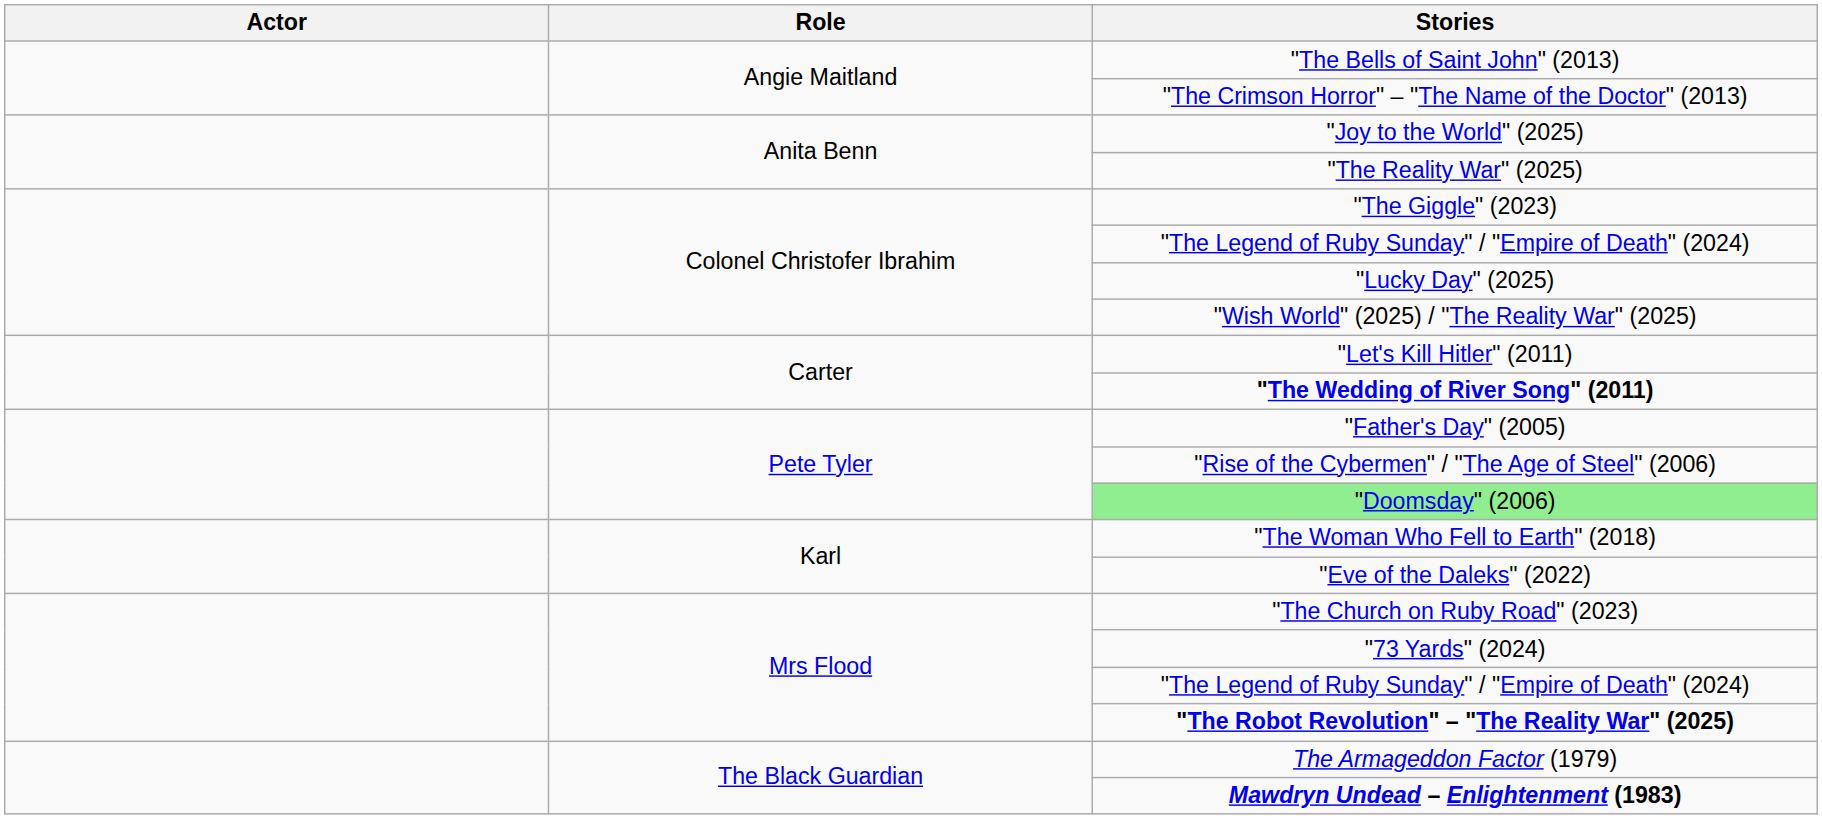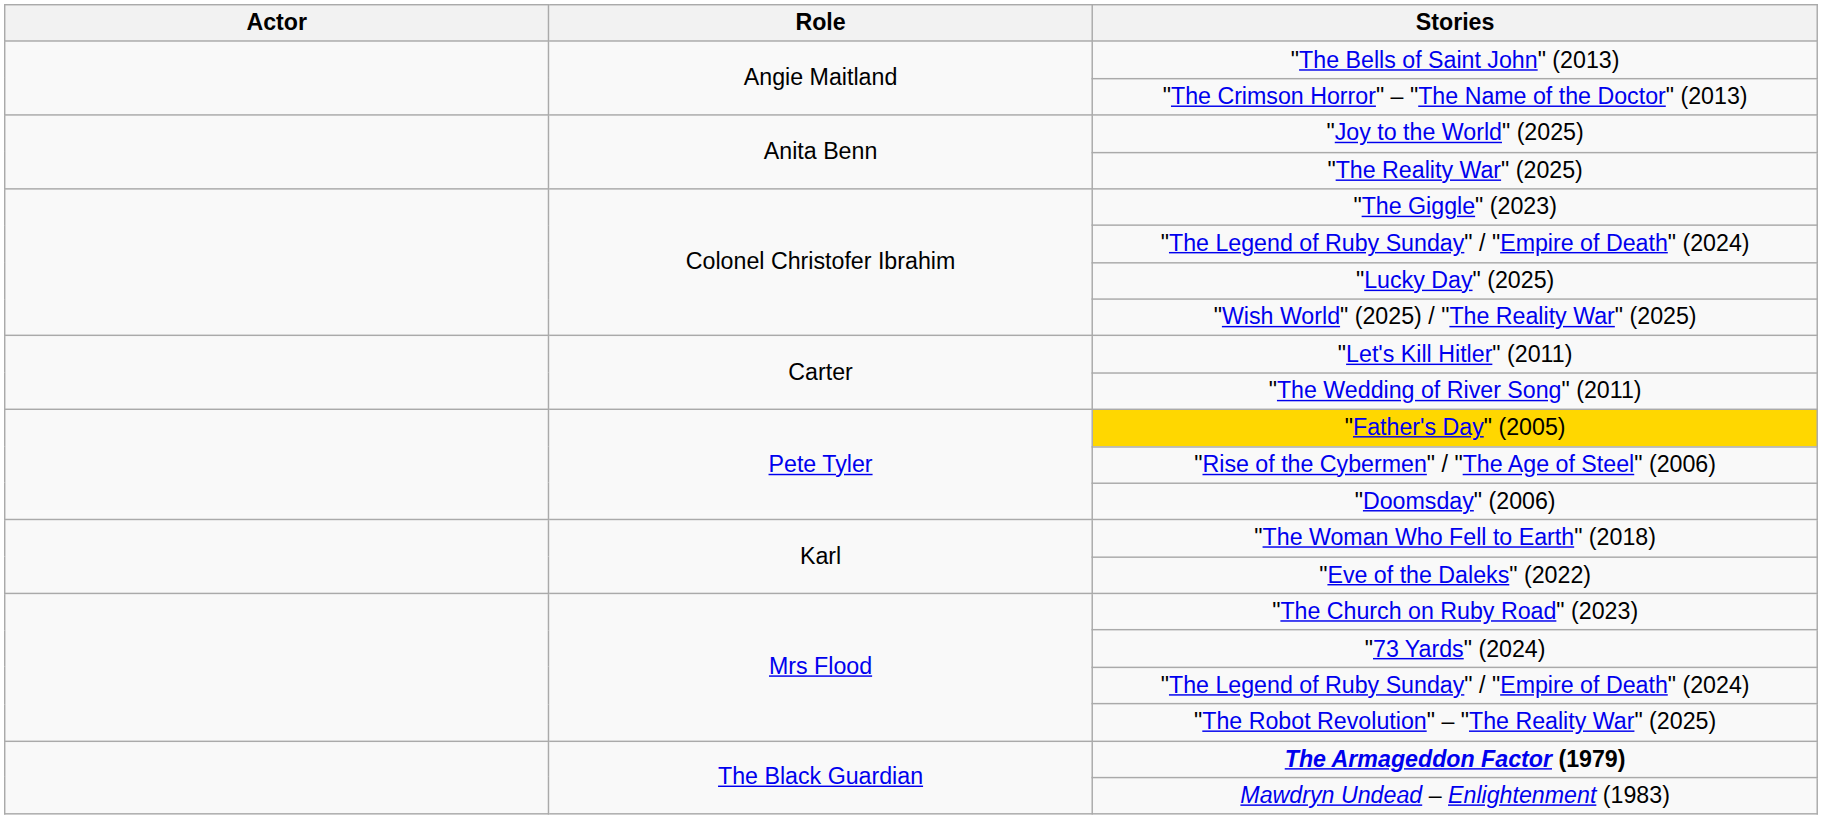"The Wedding of River Song" (2011) | Stories: bold -> normal
"Father's Day" (2005) | Stories: no background -> gold background
"Doomsday" (2006) | Stories: lightgreen background -> no background
"The Robot Revolution" – "The Reality War" (2025) | Stories: bold -> normal
The Armageddon Factor (1979) | Stories: normal -> bold
Mawdryn Undead – Enlightenment (1983) | Stories: bold -> normal
